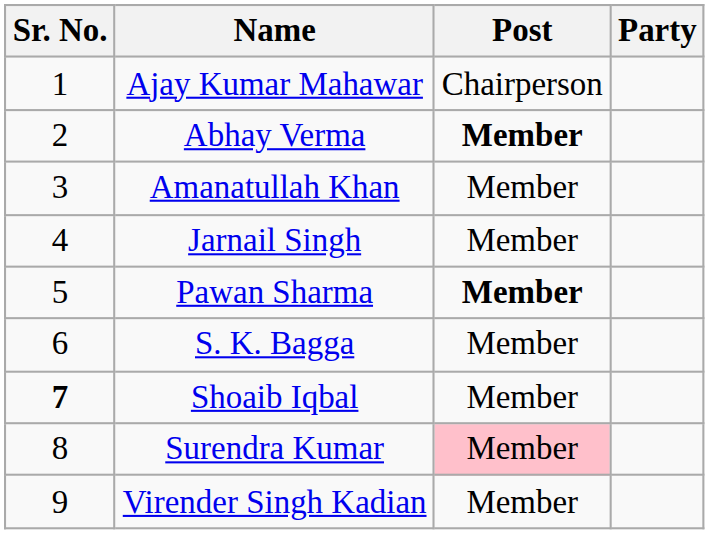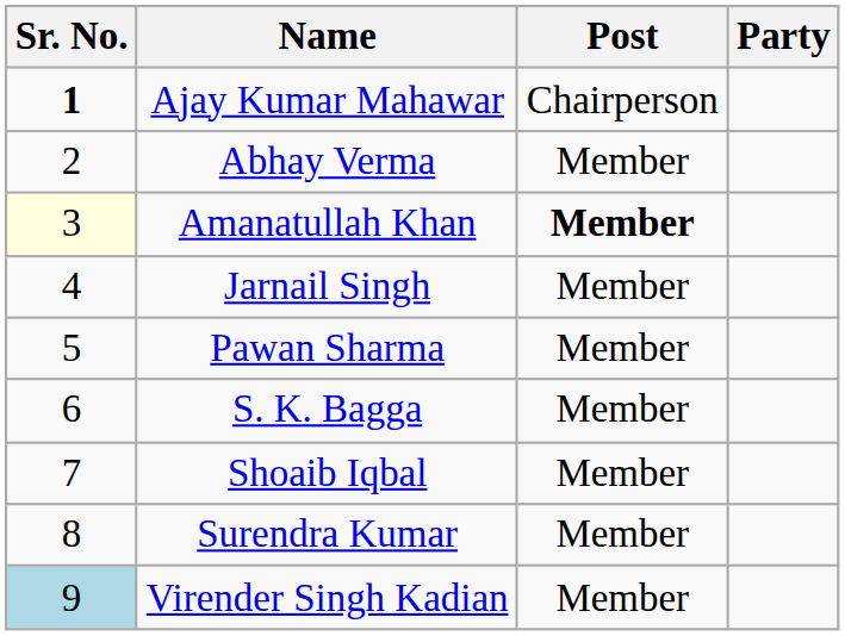Ajay Kumar Mahawar | Sr. No.: normal -> bold
Abhay Verma | Post: bold -> normal
Amanatullah Khan | Sr. No.: no background -> lightyellow background
Amanatullah Khan | Post: normal -> bold
Pawan Sharma | Post: bold -> normal
Shoaib Iqbal | Sr. No.: bold -> normal
Surendra Kumar | Post: pink background -> no background
Virender Singh Kadian | Sr. No.: no background -> lightblue background
